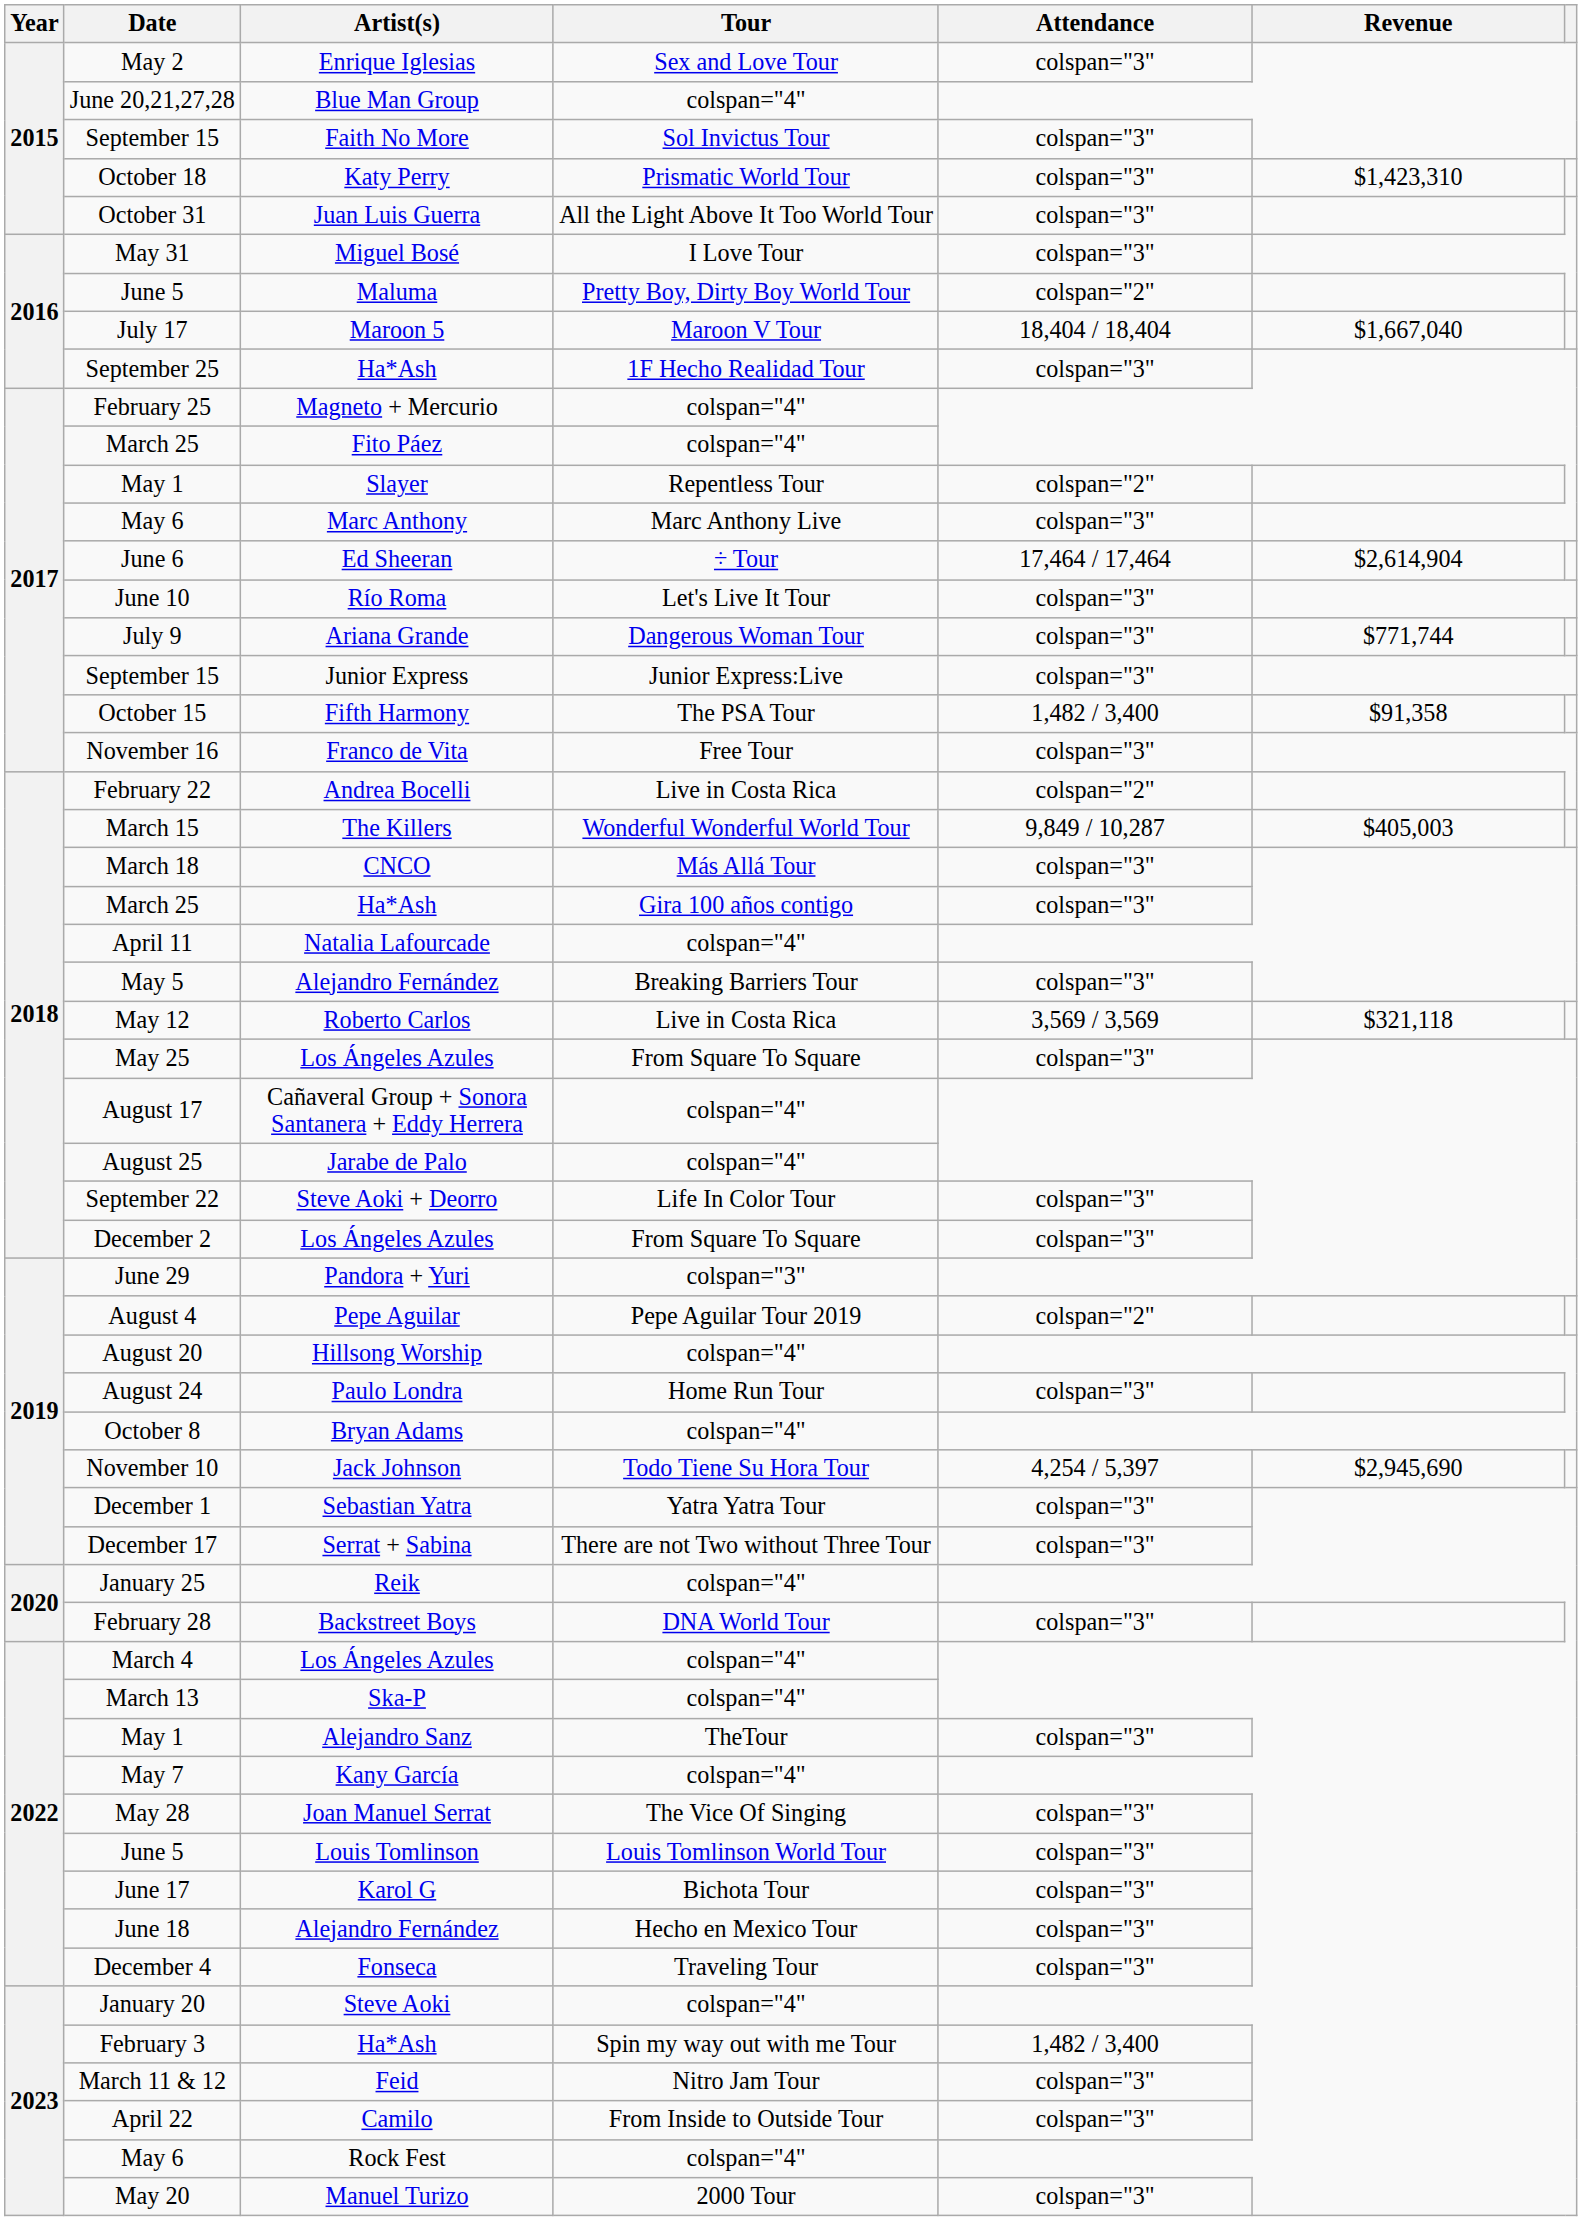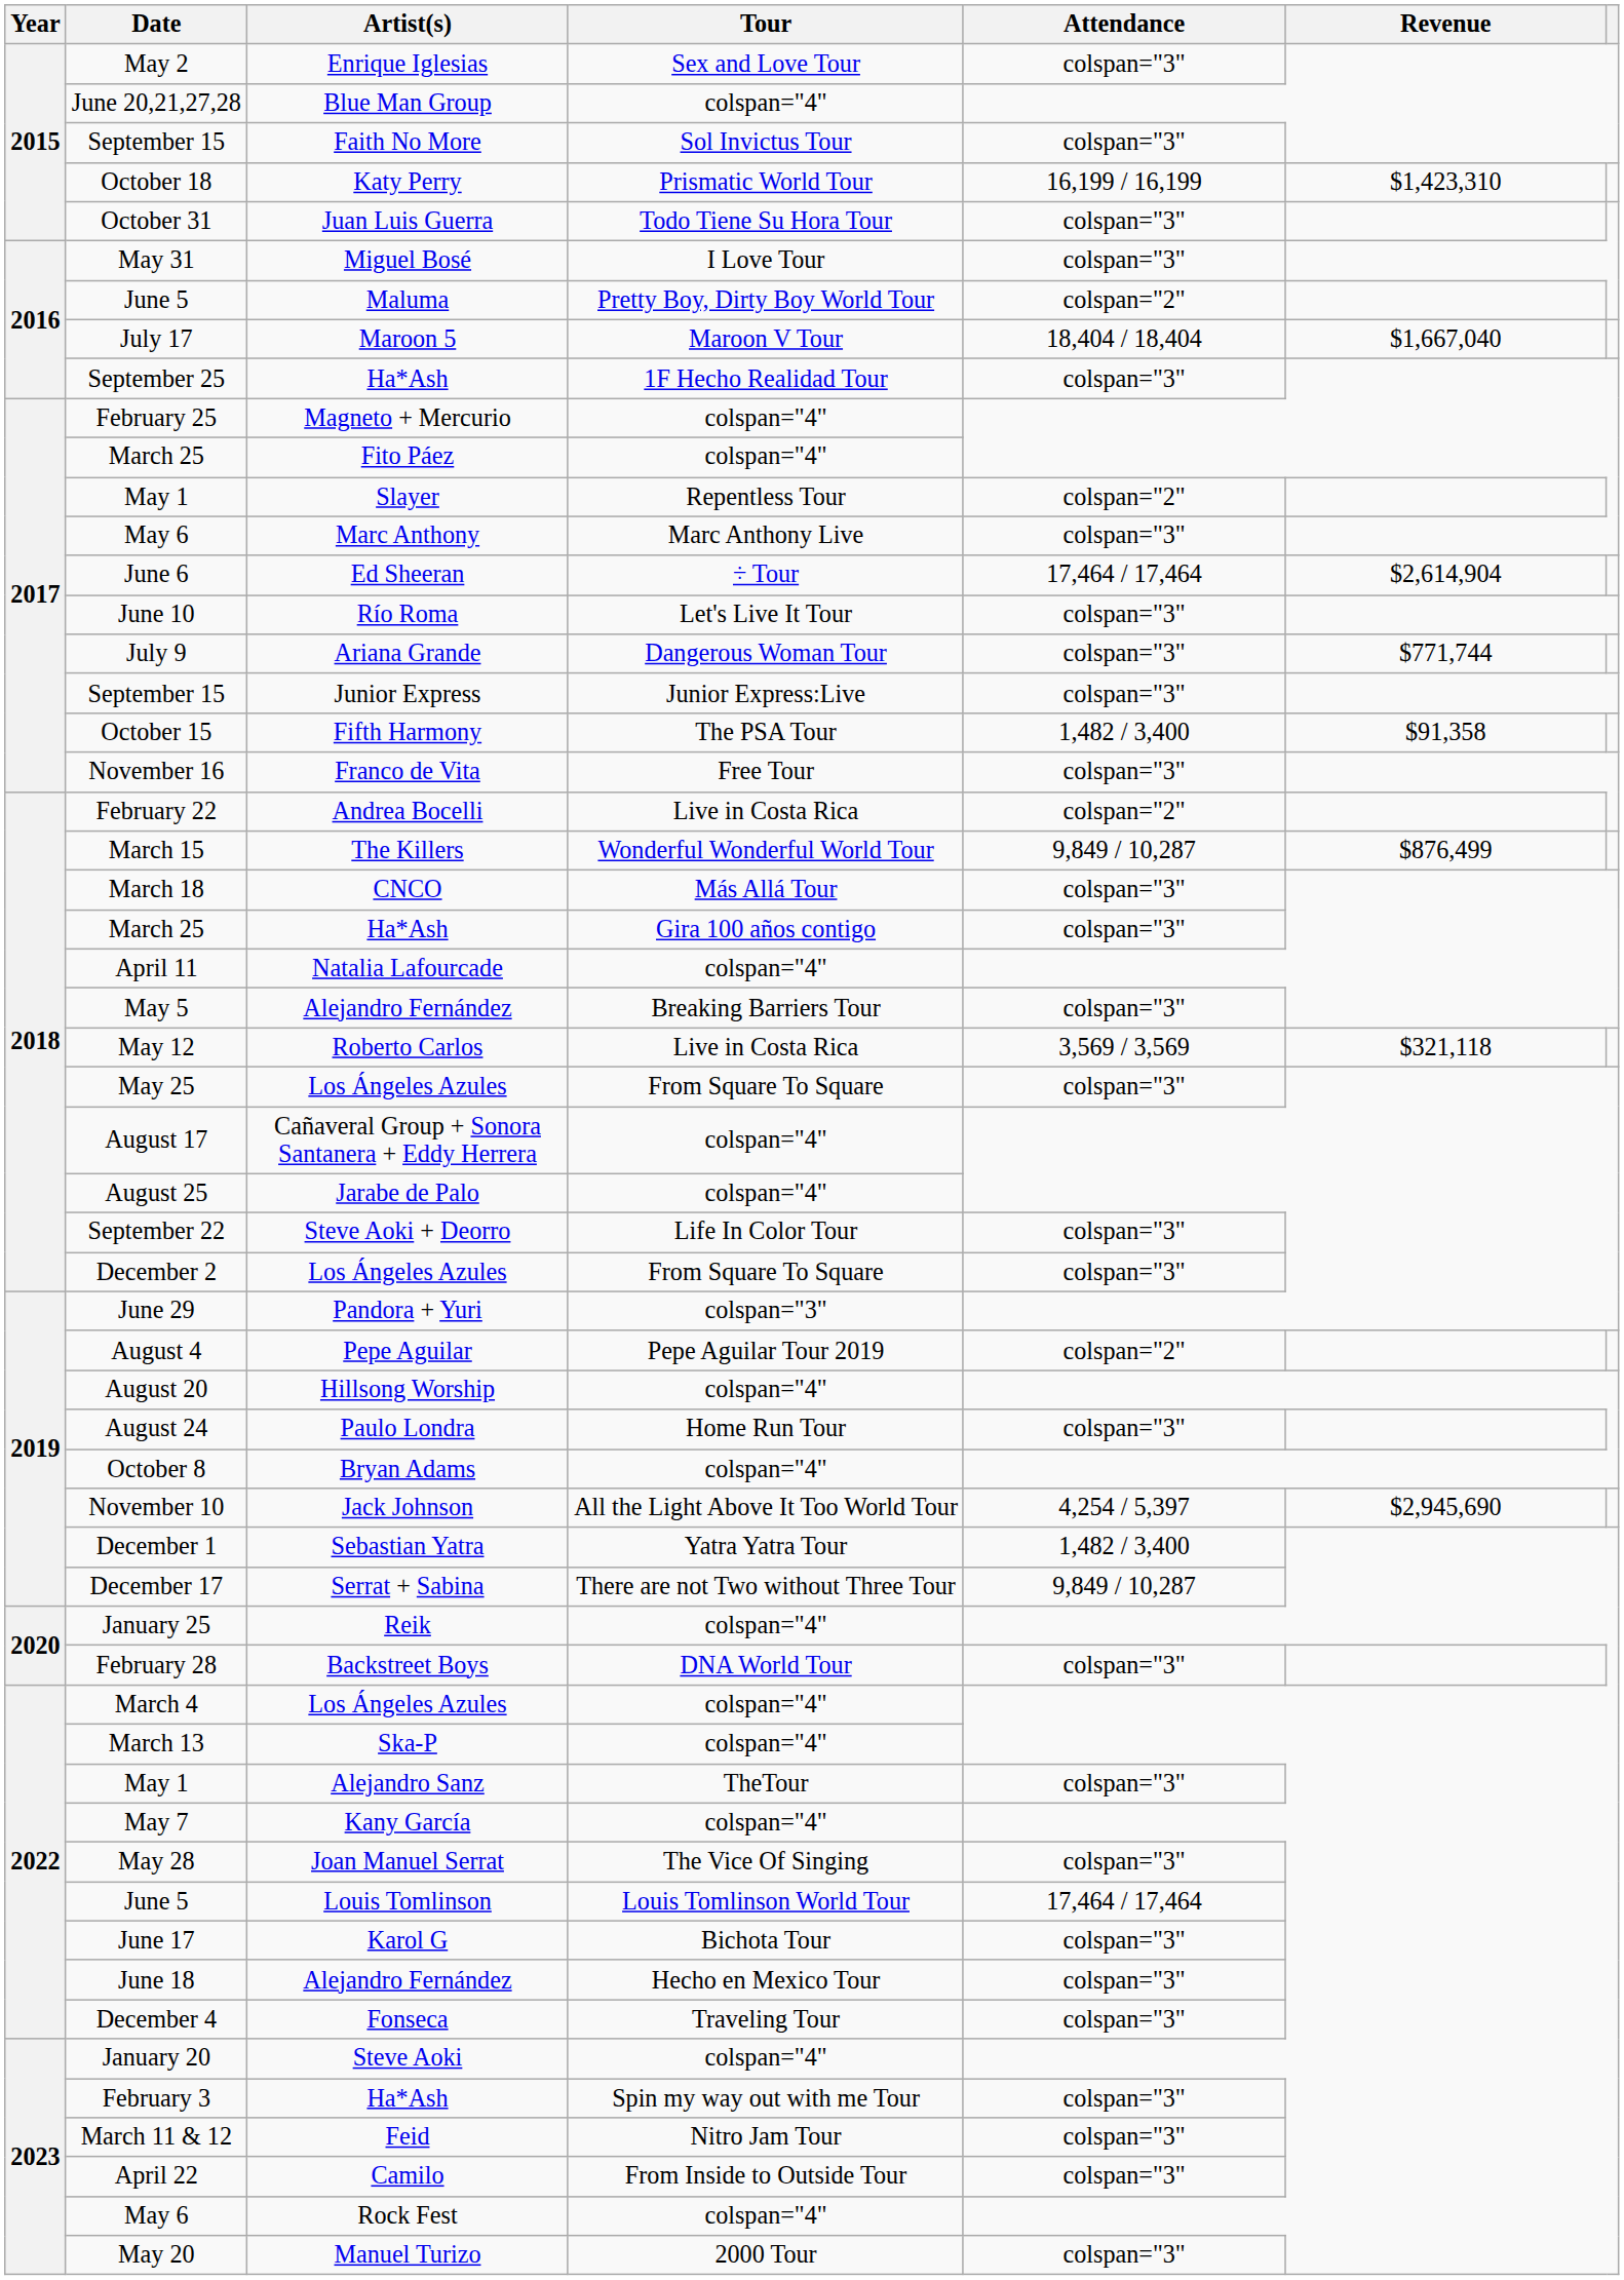October 18 | Attendance: colspan="3" -> 16,199 / 16,199
October 31 | Tour: All the Light Above It Too World Tour -> Todo Tiene Su Hora Tour
March 15 | Revenue: $405,003 -> $876,499
November 10 | Tour: Todo Tiene Su Hora Tour -> All the Light Above It Too World Tour
December 1 | Attendance: colspan="3" -> 1,482 / 3,400
December 17 | Attendance: colspan="3" -> 9,849 / 10,287
June 5 / Louis Tomlinson | Attendance: colspan="3" -> 17,464 / 17,464
February 3 | Attendance: 1,482 / 3,400 -> colspan="3"
